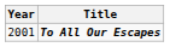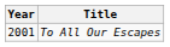row 2 | Title: bold -> normal
